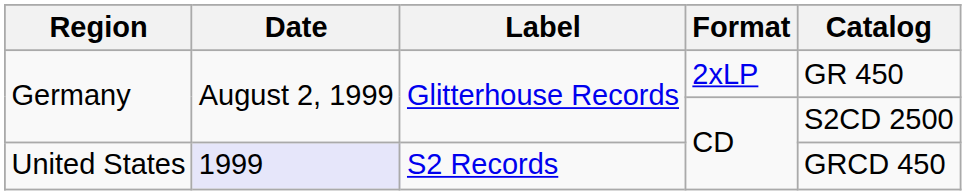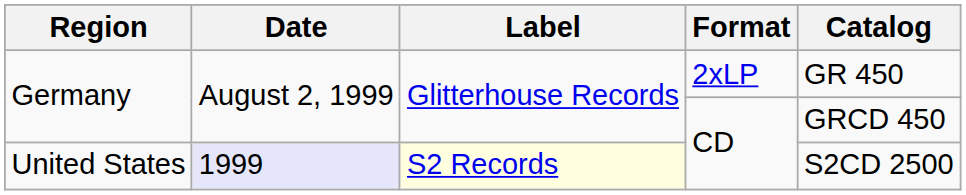Germany / CD | Catalog: S2CD 2500 -> GRCD 450
United States | Label: no background -> lightyellow background
United States | Catalog: GRCD 450 -> S2CD 2500
